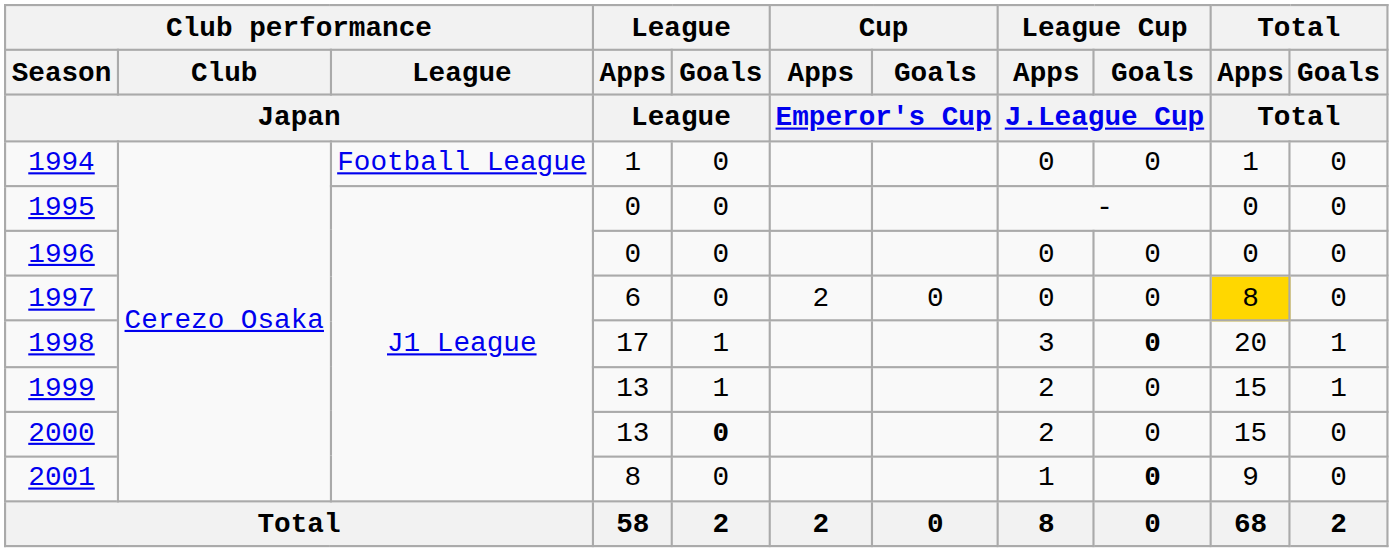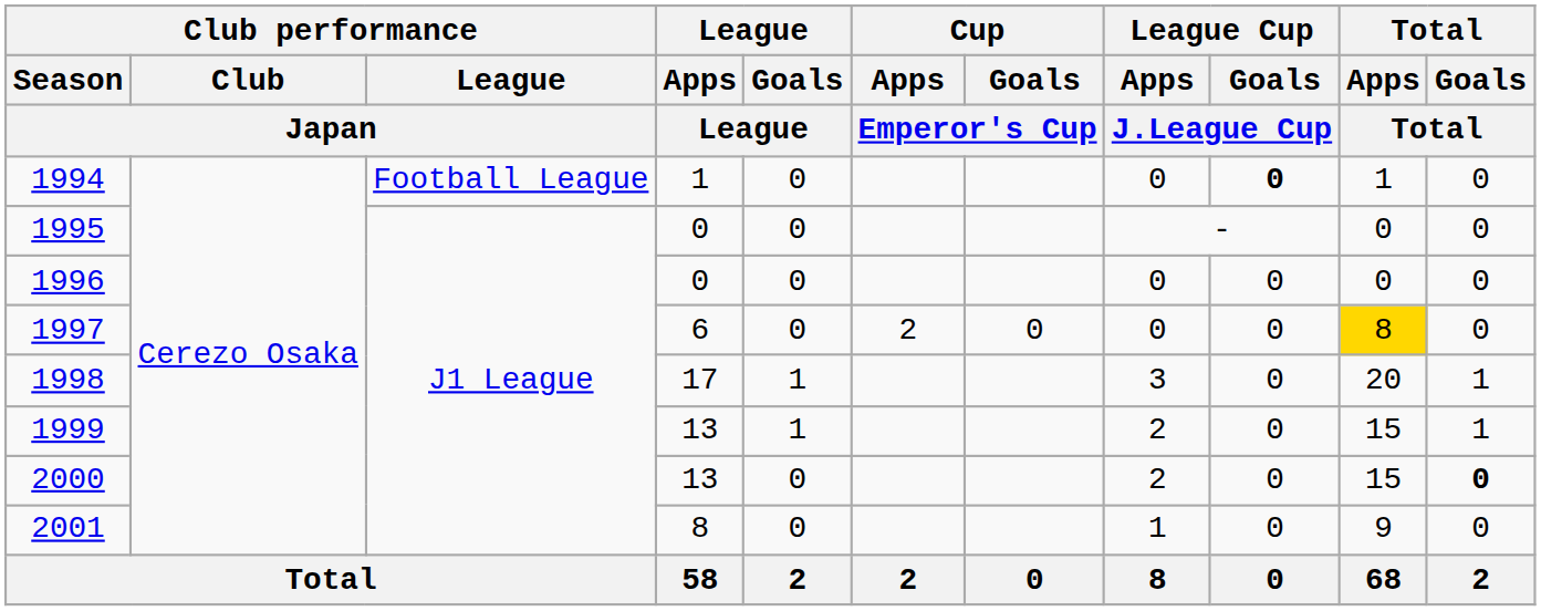1994 | League Cup / Goals / J.League Cup: normal -> bold
1998 | League Cup / Goals / J.League Cup: bold -> normal
2000 | League / Goals / League: bold -> normal
2000 | Total / Goals / Total: normal -> bold
2001 | League Cup / Goals / J.League Cup: bold -> normal
